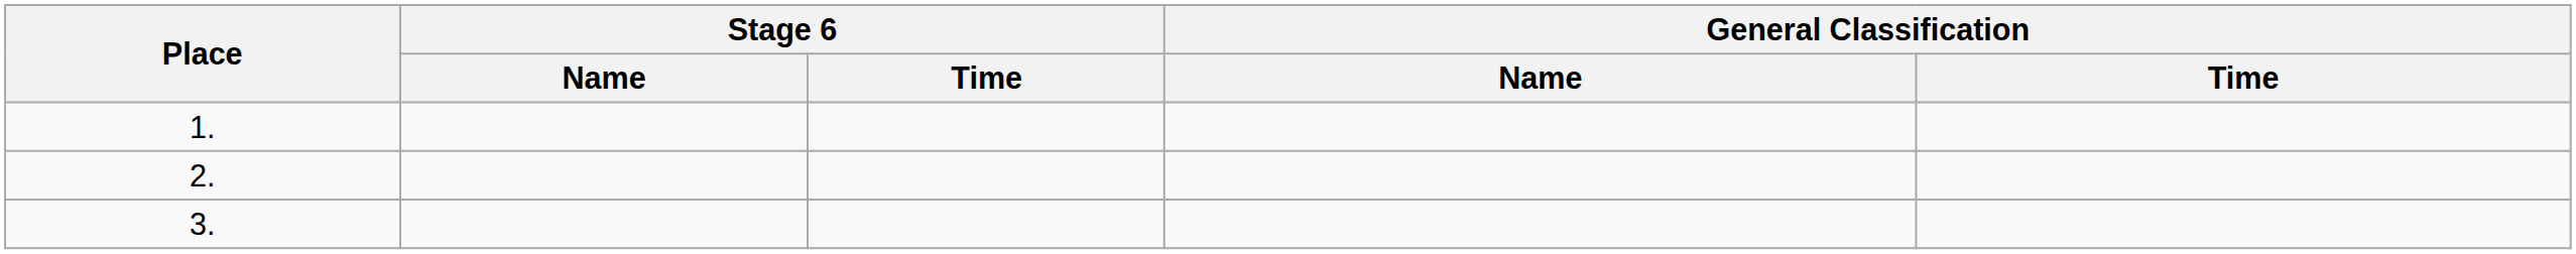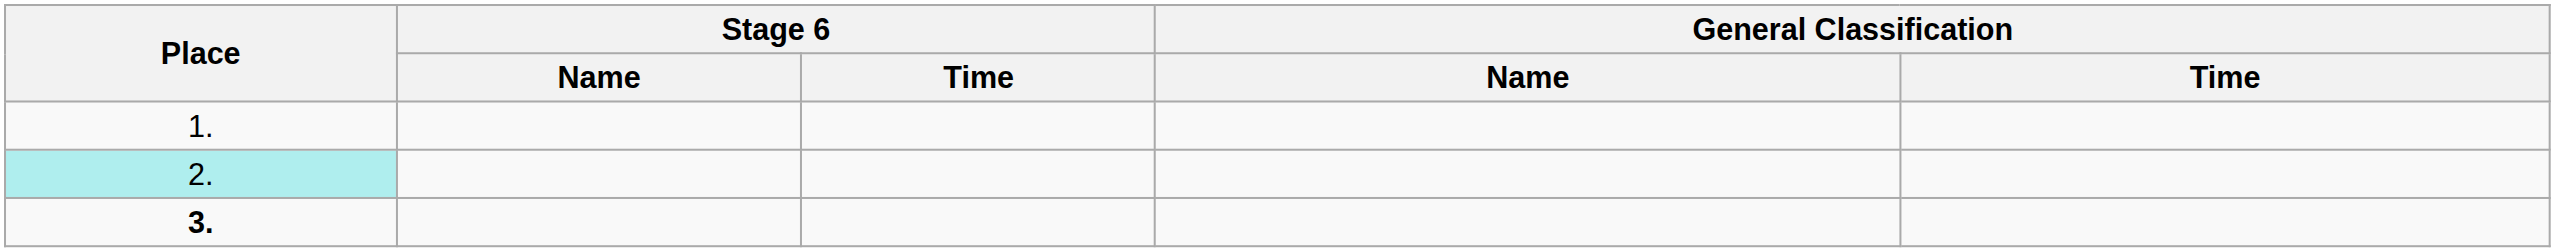2. | Place: no background -> paleturquoise background
3. | Place: normal -> bold
